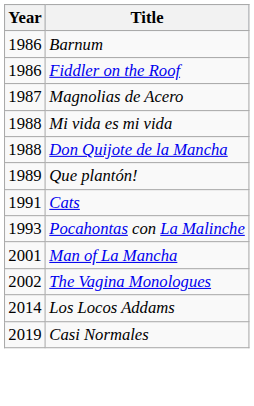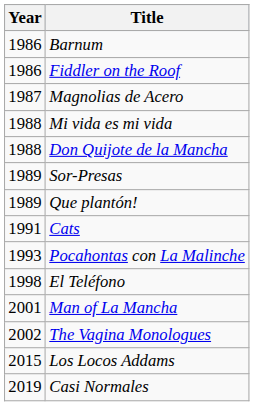+ row: 1989 | Sor-Presas
+ row: 1998 | El Teléfono
Los Locos Addams | Year: 2014 -> 2015
